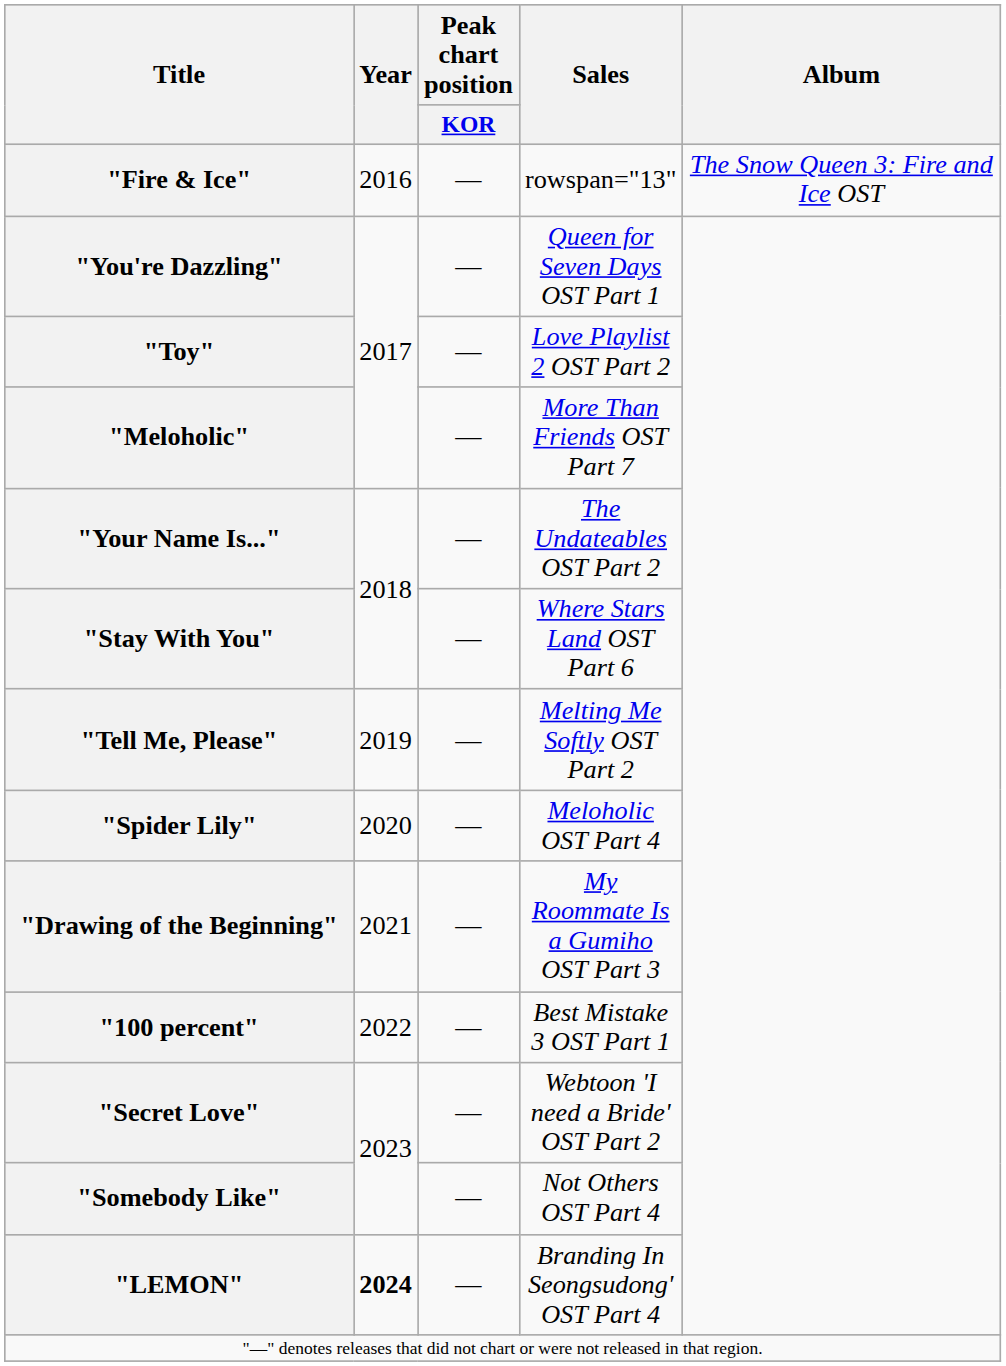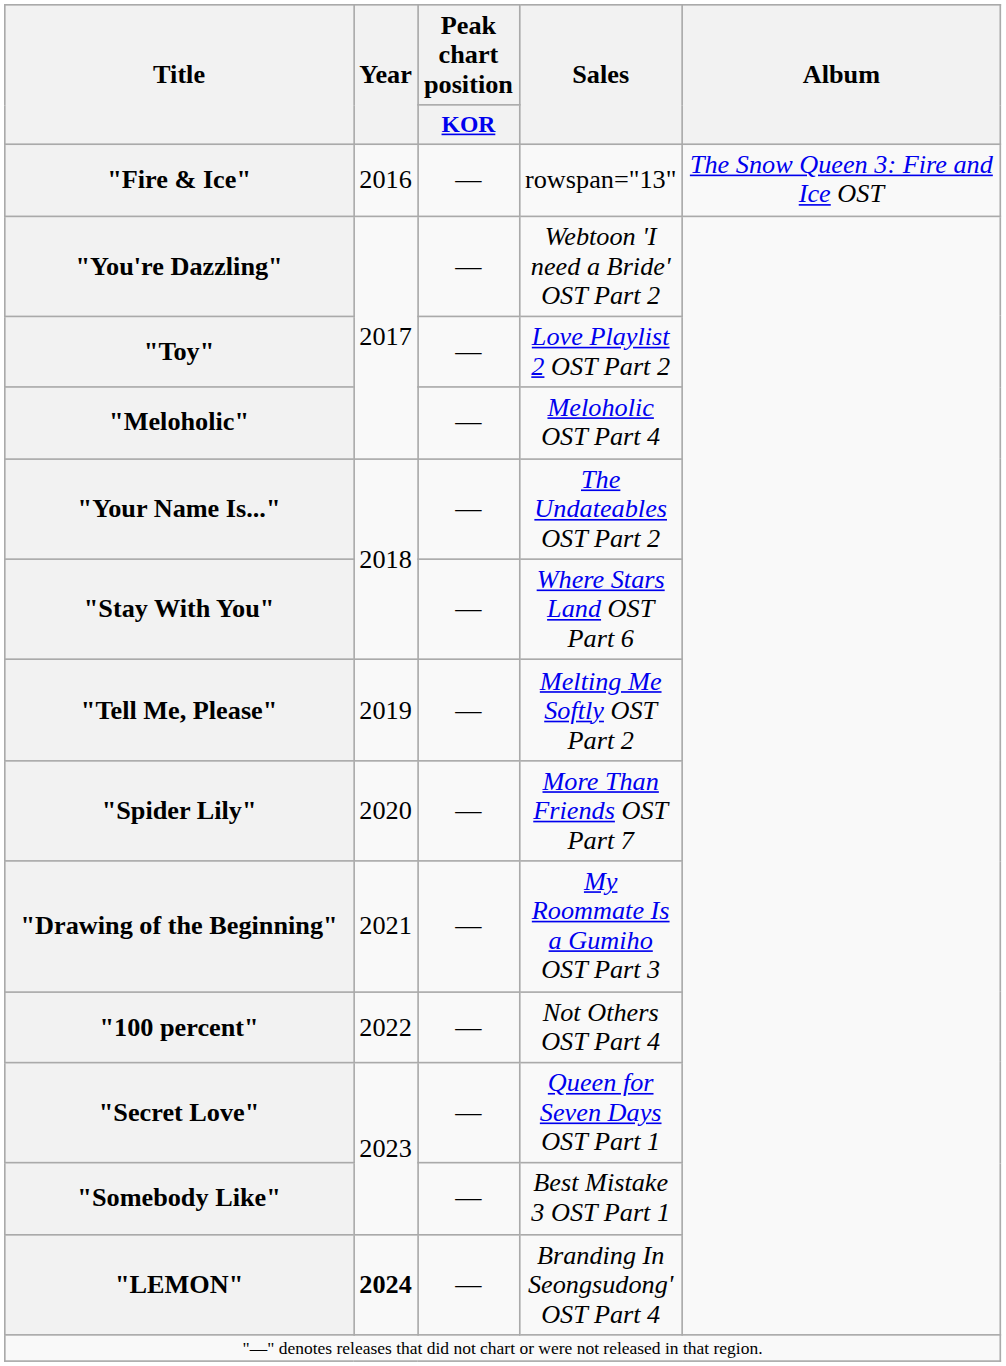"You're Dazzling" | Sales: Queen for Seven Days OST Part 1 -> Webtoon 'I need a Bride' OST Part 2
"Meloholic" | Sales: More Than Friends OST Part 7 -> Meloholic OST Part 4
"Spider Lily" | Sales: Meloholic OST Part 4 -> More Than Friends OST Part 7
"100 percent" | Sales: Best Mistake 3 OST Part 1 -> Not Others OST Part 4
"Secret Love" | Sales: Webtoon 'I need a Bride' OST Part 2 -> Queen for Seven Days OST Part 1
"Somebody Like" | Sales: Not Others OST Part 4 -> Best Mistake 3 OST Part 1
